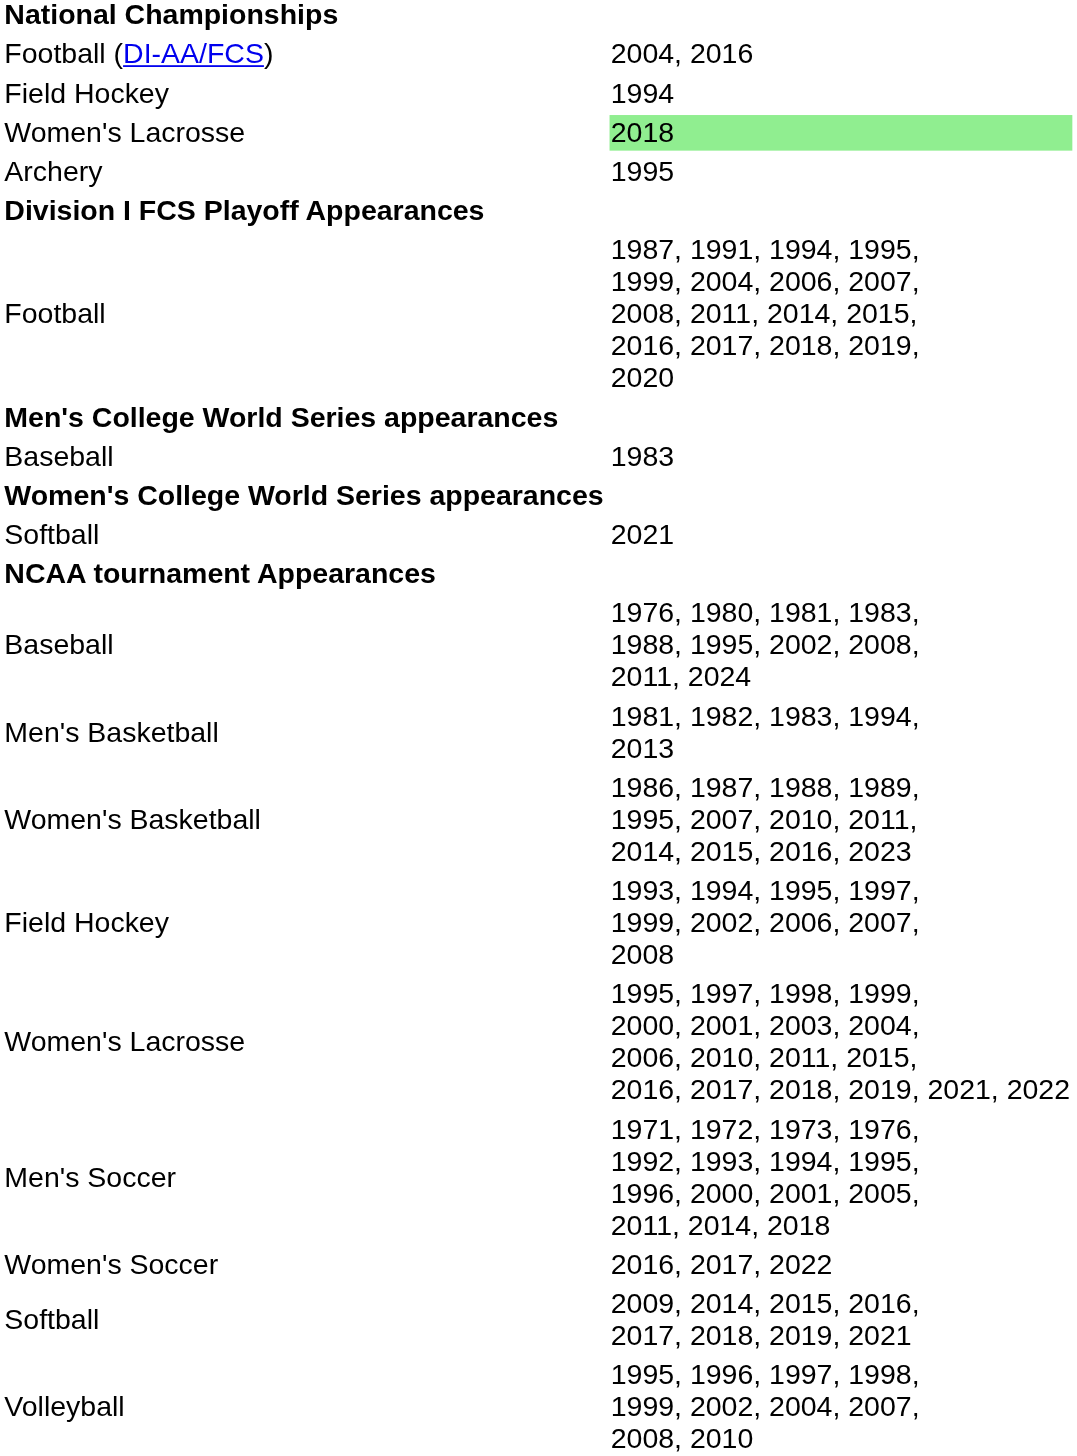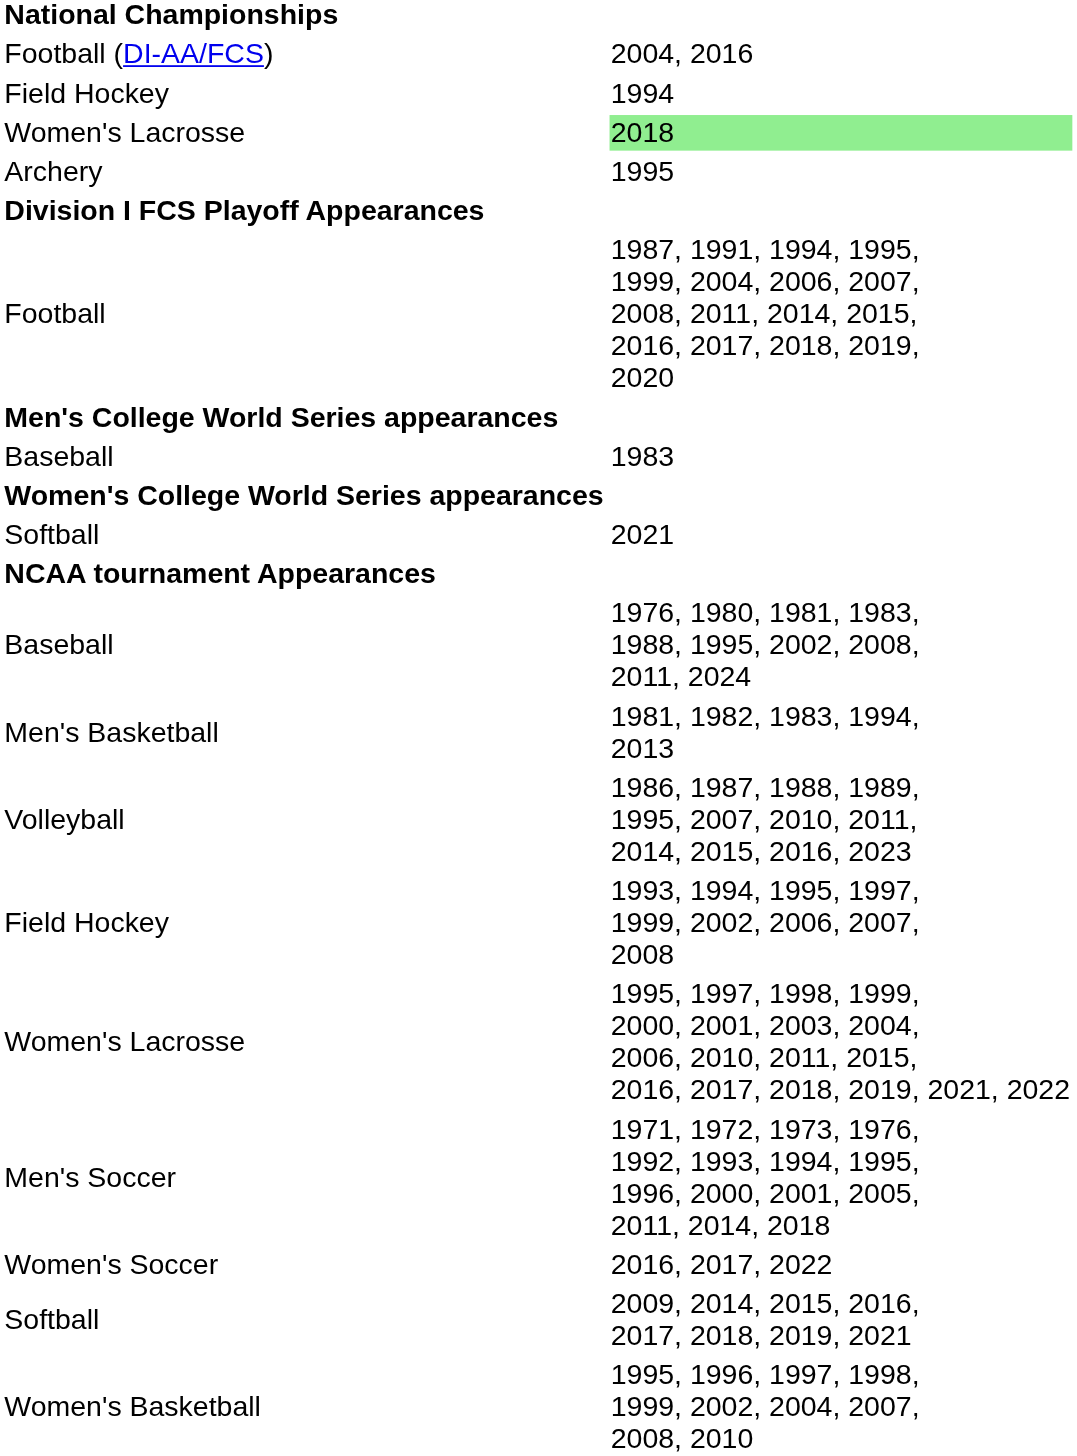row 15 | National Championships: Women's Basketball -> Volleyball
row 21 | National Championships: Volleyball -> Women's Basketball
